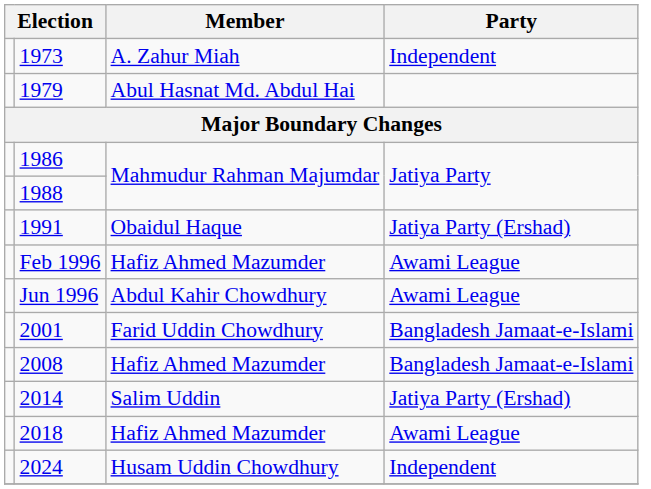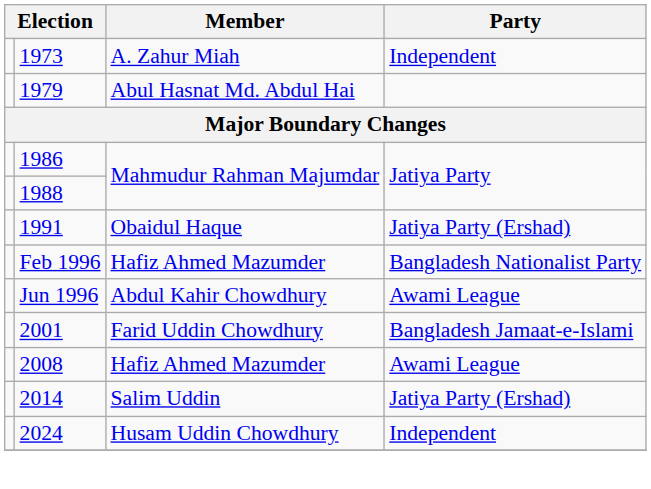Feb 1996 | Party: Awami League -> Bangladesh Nationalist Party
2008 | Party: Bangladesh Jamaat-e-Islami -> Awami League
- row: 2018 | Hafiz Ahmed Mazumder | Awami League
